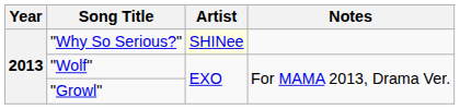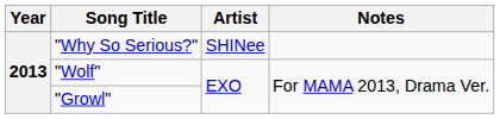"Why So Serious?" | Artist: lightyellow background -> no background
